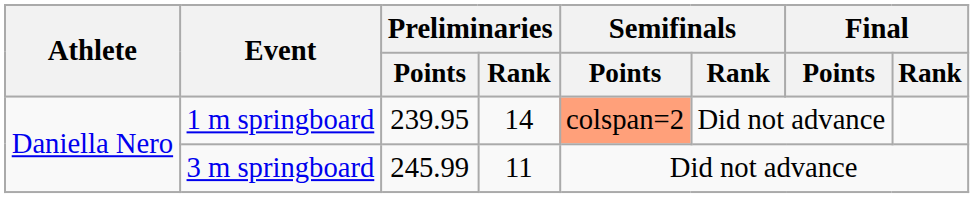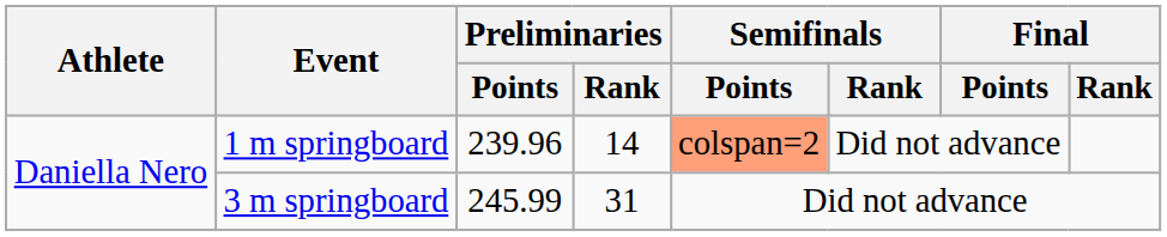1 m springboard | Preliminaries / Points: 239.95 -> 239.96
3 m springboard | Preliminaries / Rank: 11 -> 31
